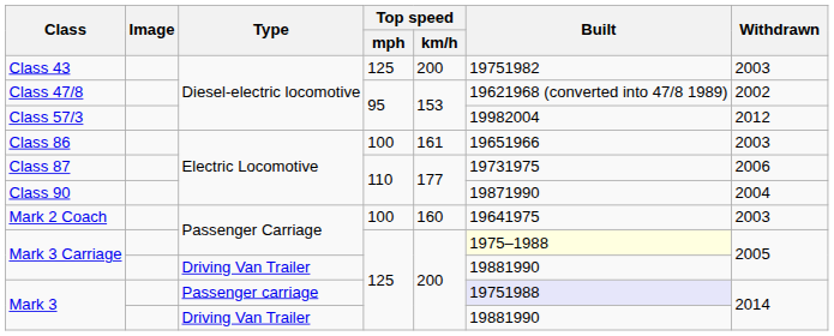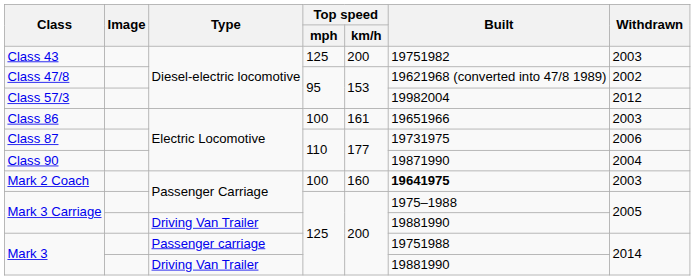Mark 2 Coach | Built: normal -> bold
Mark 3 Carriage / Passenger Carriage | Built: lightyellow background -> no background
Mark 3 / Passenger carriage | Built: lavender background -> no background
